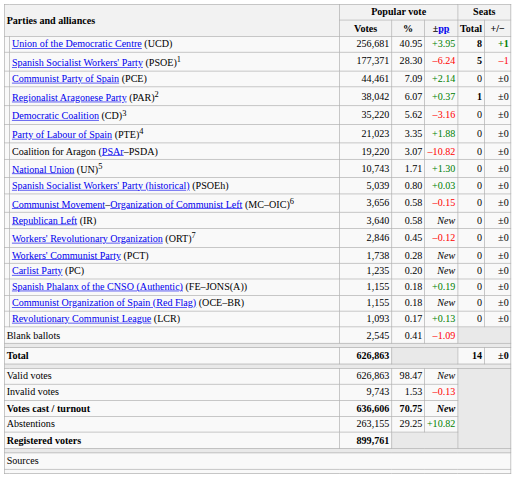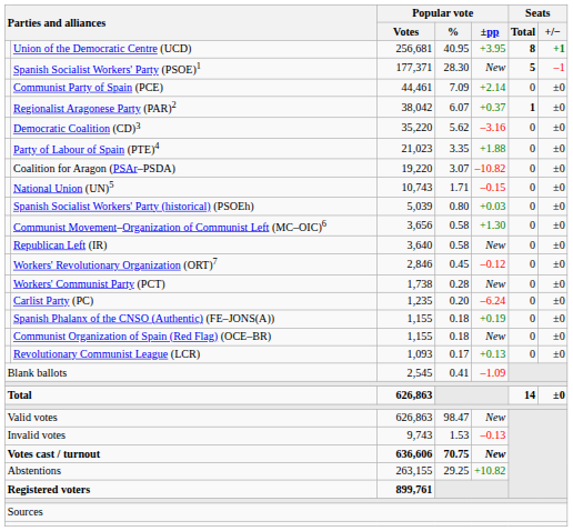Spanish Socialist Workers' Party (PSOE)1 | Popular vote / ±pp: –6.24 -> New
National Union (UN)5 | Popular vote / ±pp: +1.30 -> –0.15
Communist Movement–Organization of Communist Left (MC–OIC)6 | Popular vote / ±pp: –0.15 -> +1.30
Carlist Party (PC) | Popular vote / ±pp: New -> –6.24
